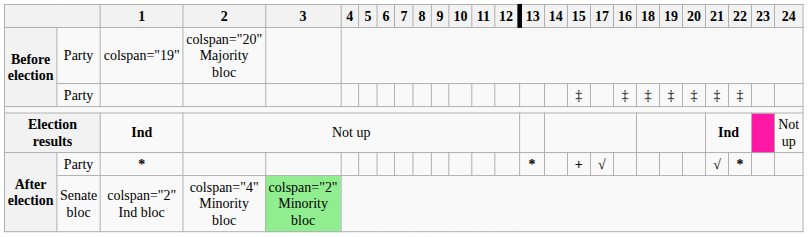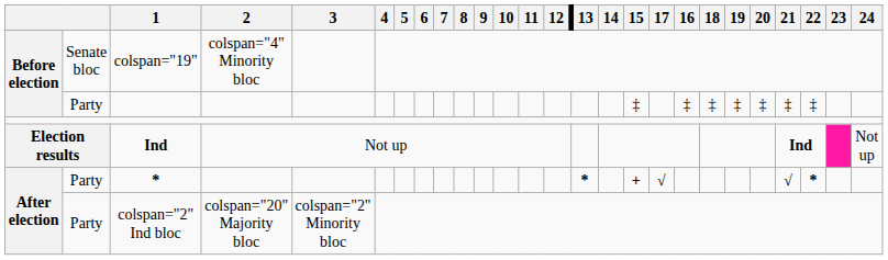colspan="19" | column 2: Party -> Senate bloc
colspan="19" | 2: colspan="20" Majority bloc -> colspan="4" Minority bloc
colspan="2" Ind bloc | column 2: Senate bloc -> Party
colspan="2" Ind bloc | 2: colspan="4" Minority bloc -> colspan="20" Majority bloc
colspan="2" Ind bloc | 3: lightgreen background -> no background
